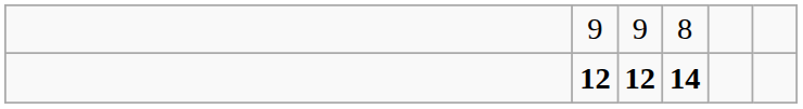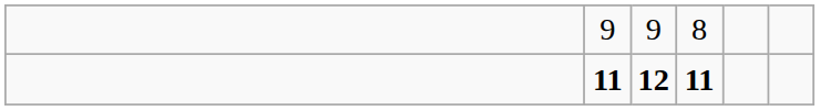row 2 | column 2: 12 -> 11
row 2 | column 4: 14 -> 11
